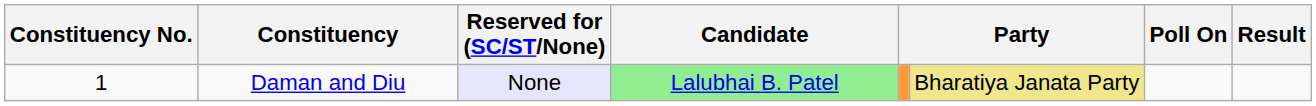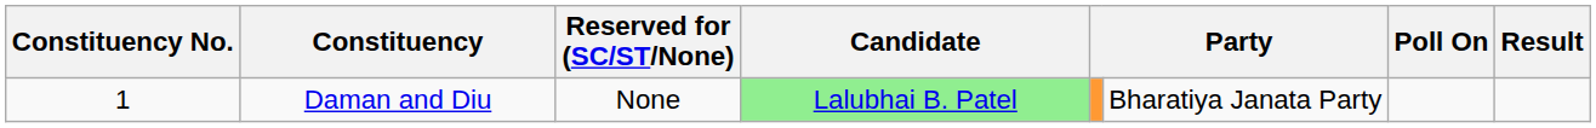Daman and Diu | Reserved for (SC/ST/None): lavender background -> no background
Daman and Diu | column 6: khaki background -> no background
